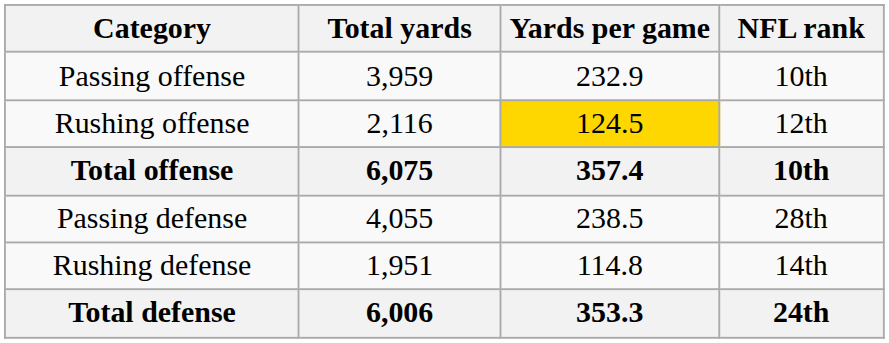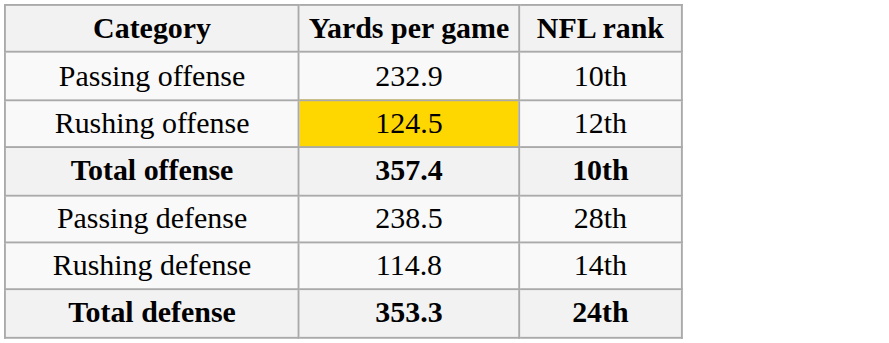- column: Total yards | 3,959 | 2,116 | 6,075 | 4,055 | 1,951 | 6,006
